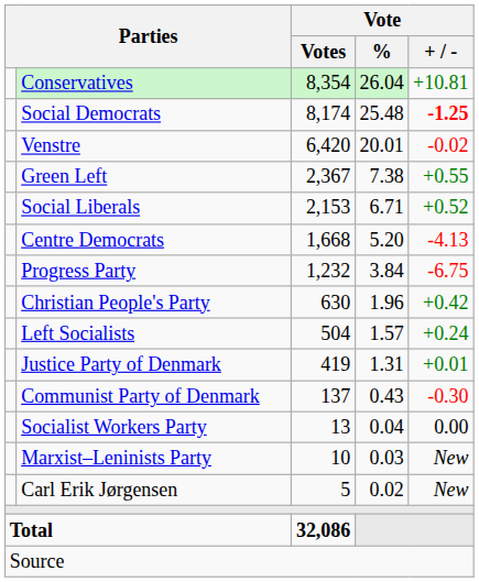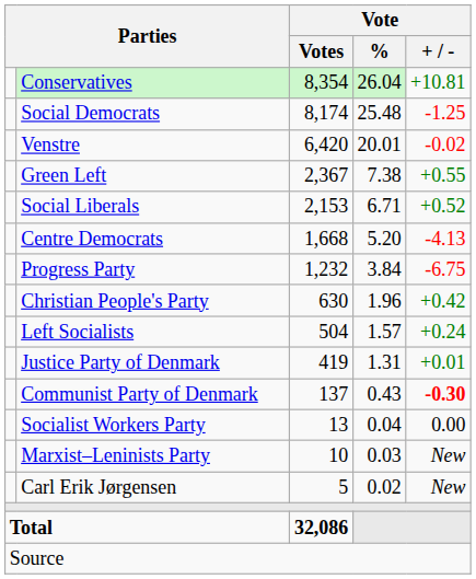Social Democrats | Vote / + / -: bold -> normal
Communist Party of Denmark | Vote / + / -: normal -> bold
